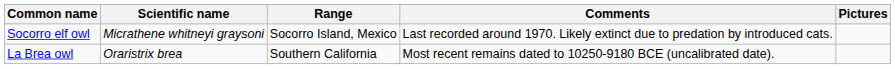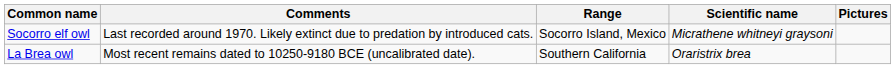columns swapped: Scientific name <-> Comments
